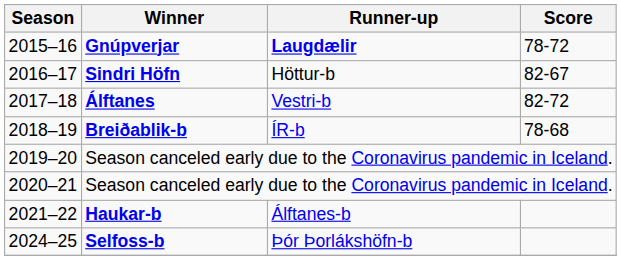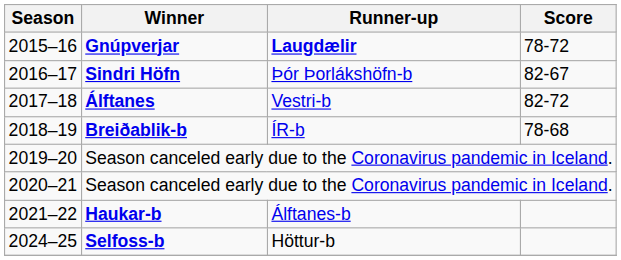2016–17 | Runner-up: Höttur-b -> Þór Þorlákshöfn-b
2024–25 | Runner-up: Þór Þorlákshöfn-b -> Höttur-b
